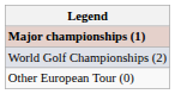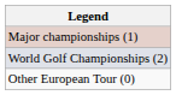row 2 | column 1: bold -> normal
